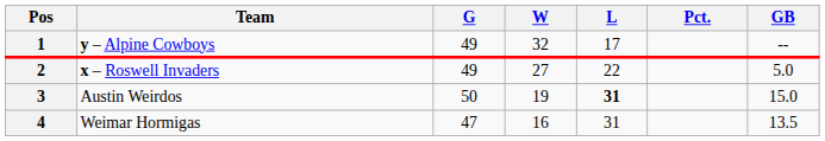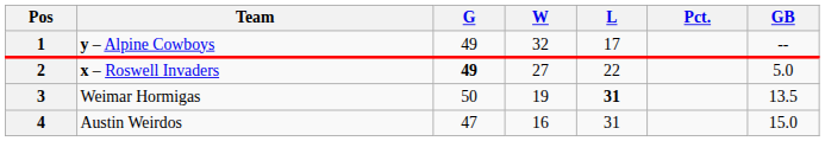2 | G: normal -> bold
3 | Team: Austin Weirdos -> Weimar Hormigas
3 | GB: 15.0 -> 13.5
4 | Team: Weimar Hormigas -> Austin Weirdos
4 | GB: 13.5 -> 15.0
